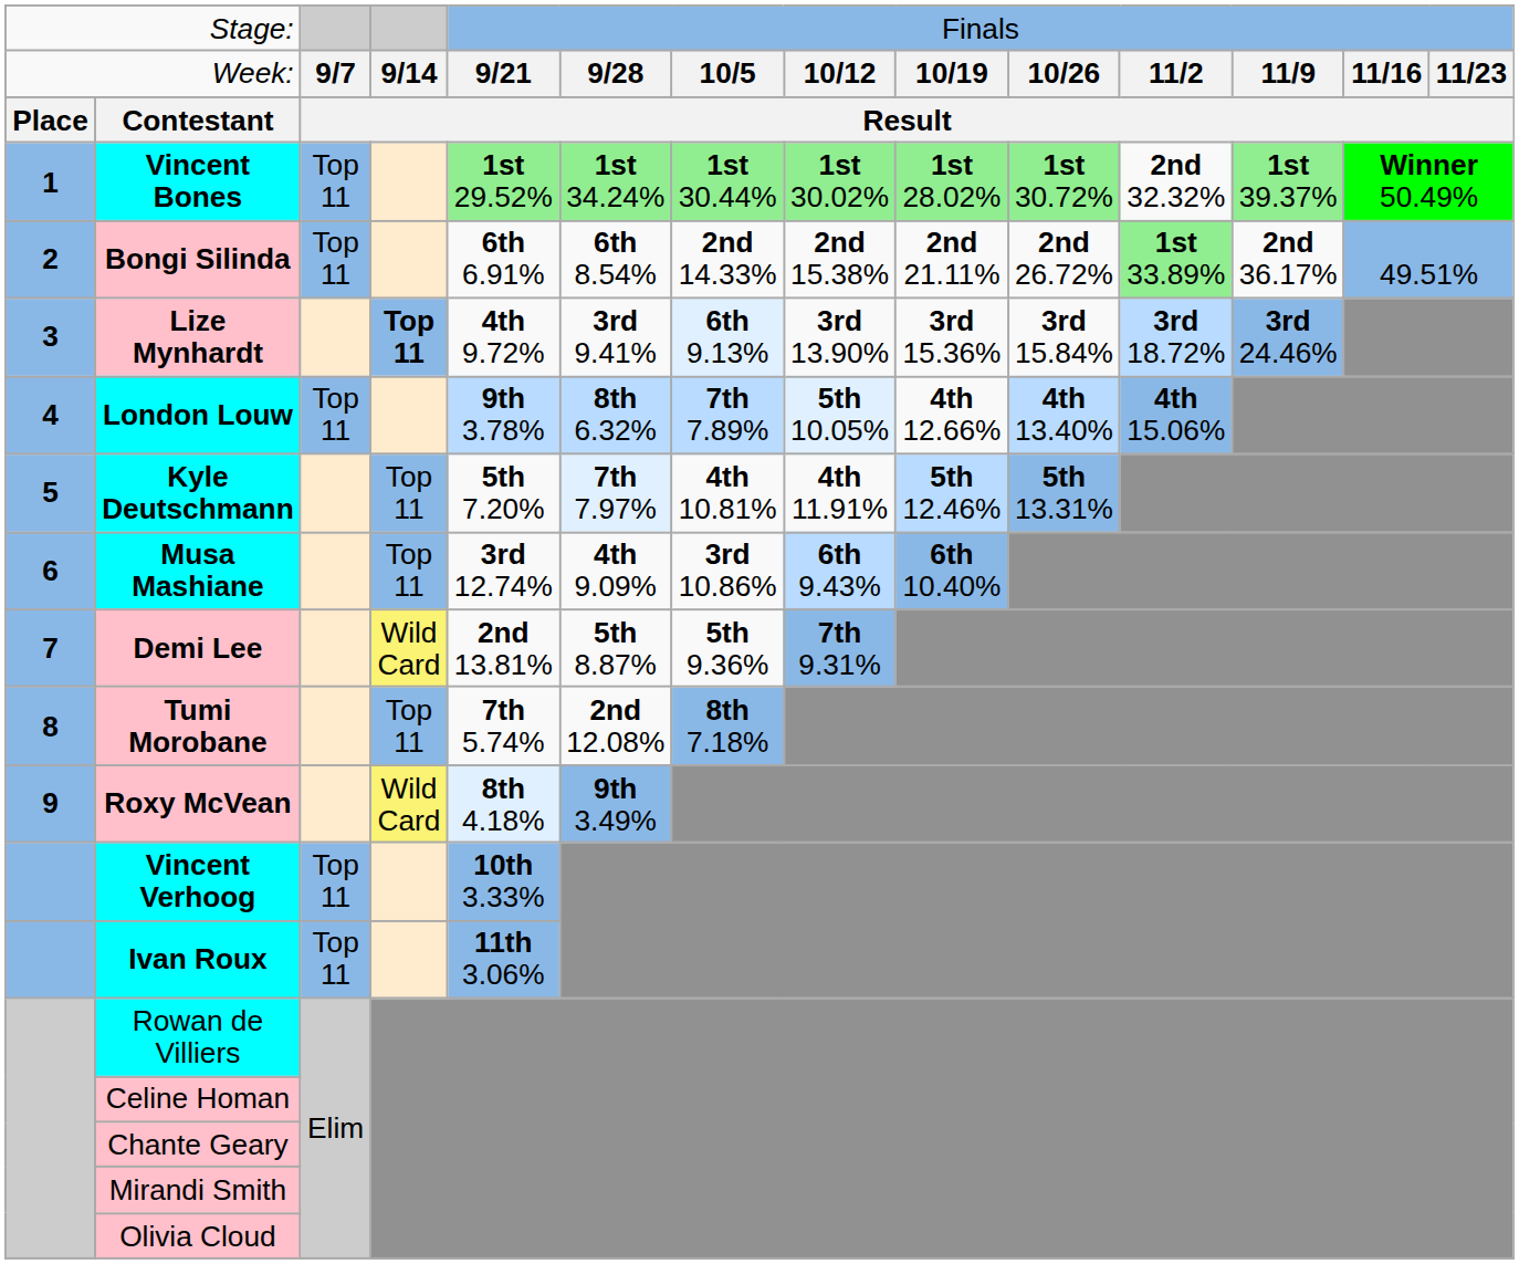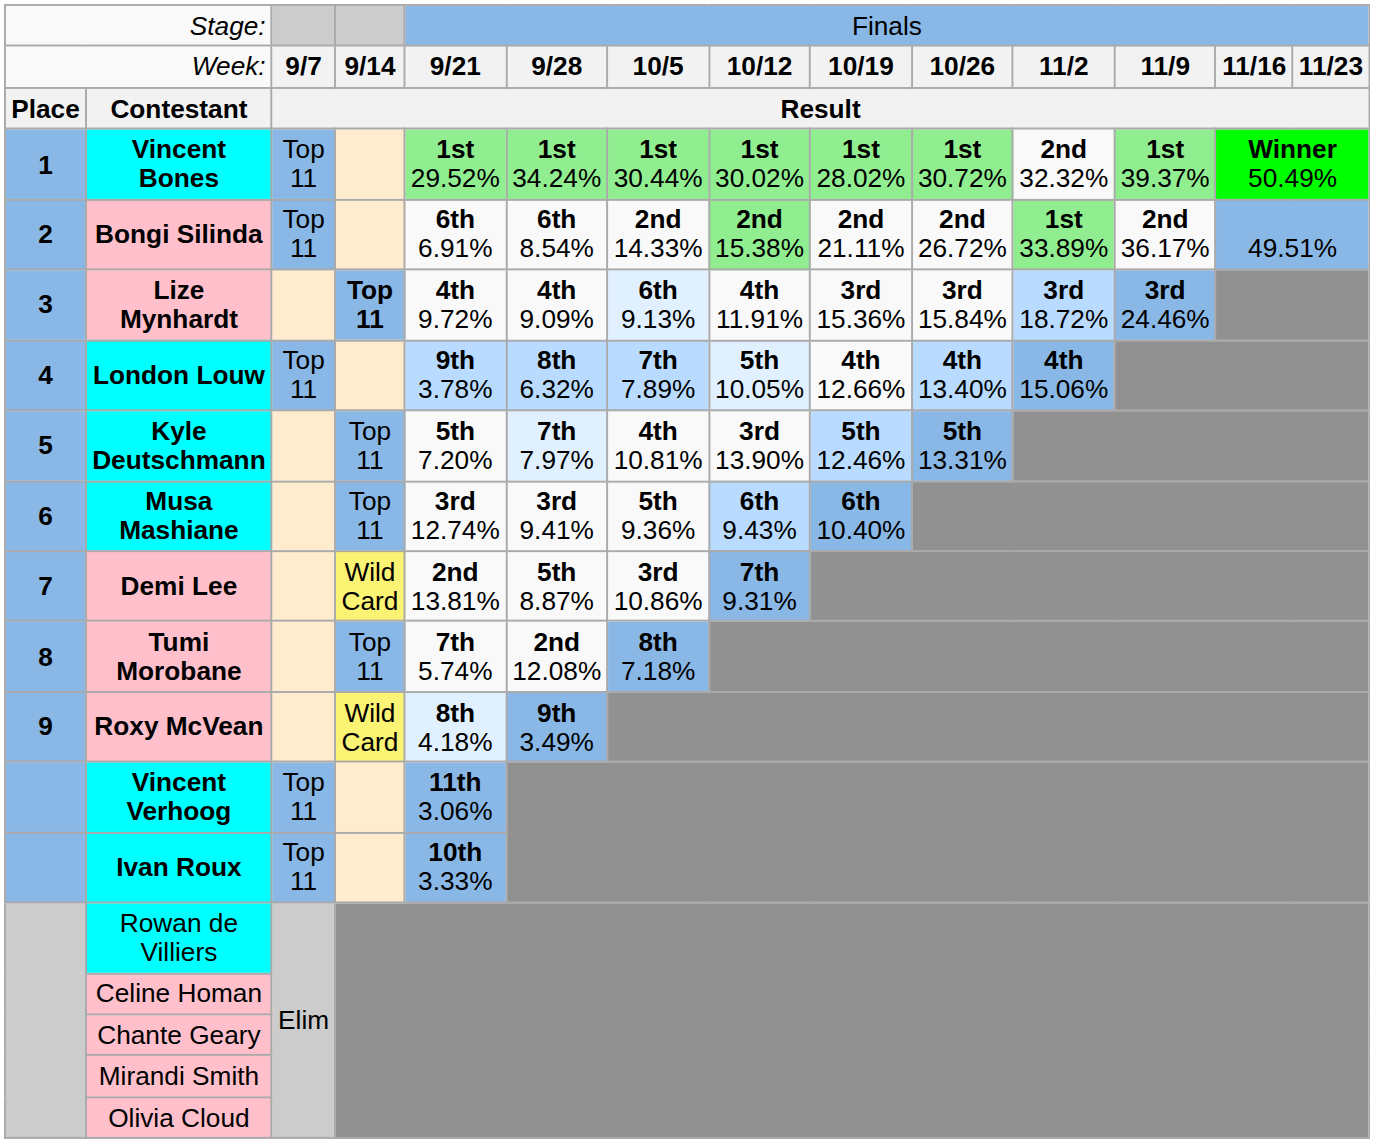Bongi Silinda | column 8: no background -> lightgreen background
Lize Mynhardt | column 6: 3rd 9.41% -> 4th 9.09%
Lize Mynhardt | column 8: 3rd 13.90% -> 4th 11.91%
Kyle Deutschmann | column 8: 4th 11.91% -> 3rd 13.90%
Musa Mashiane | column 6: 4th 9.09% -> 3rd 9.41%
Musa Mashiane | column 7: 3rd 10.86% -> 5th 9.36%
Demi Lee | column 7: 5th 9.36% -> 3rd 10.86%
Vincent Verhoog | column 5: 10th 3.33% -> 11th 3.06%
Ivan Roux | column 5: 11th 3.06% -> 10th 3.33%
